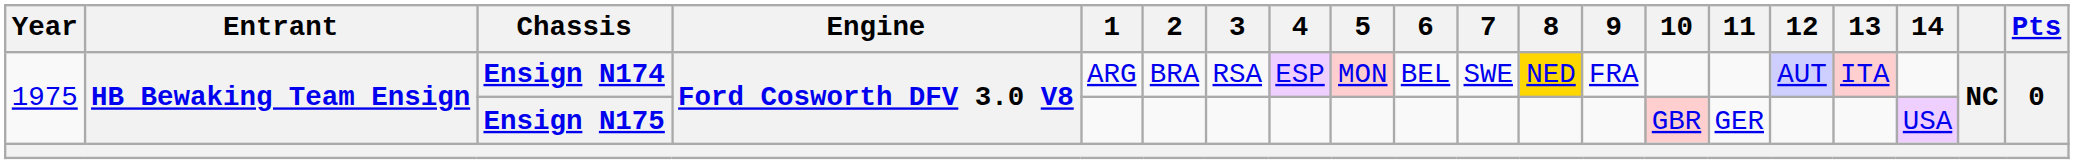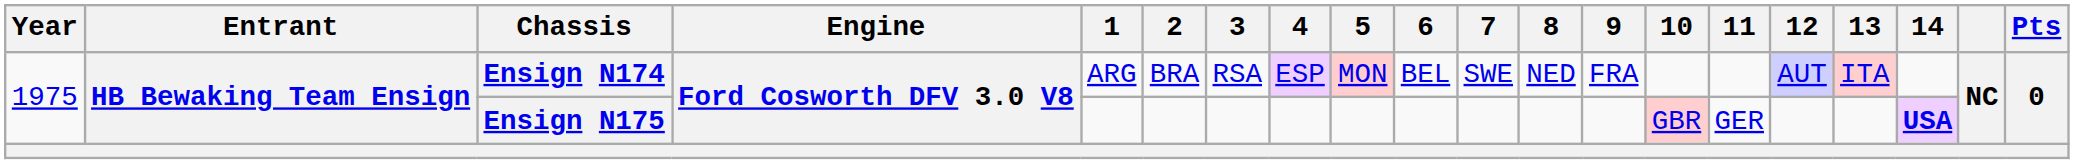Ensign N174 | 8: gold background -> no background
Ensign N175 | 14: normal -> bold
